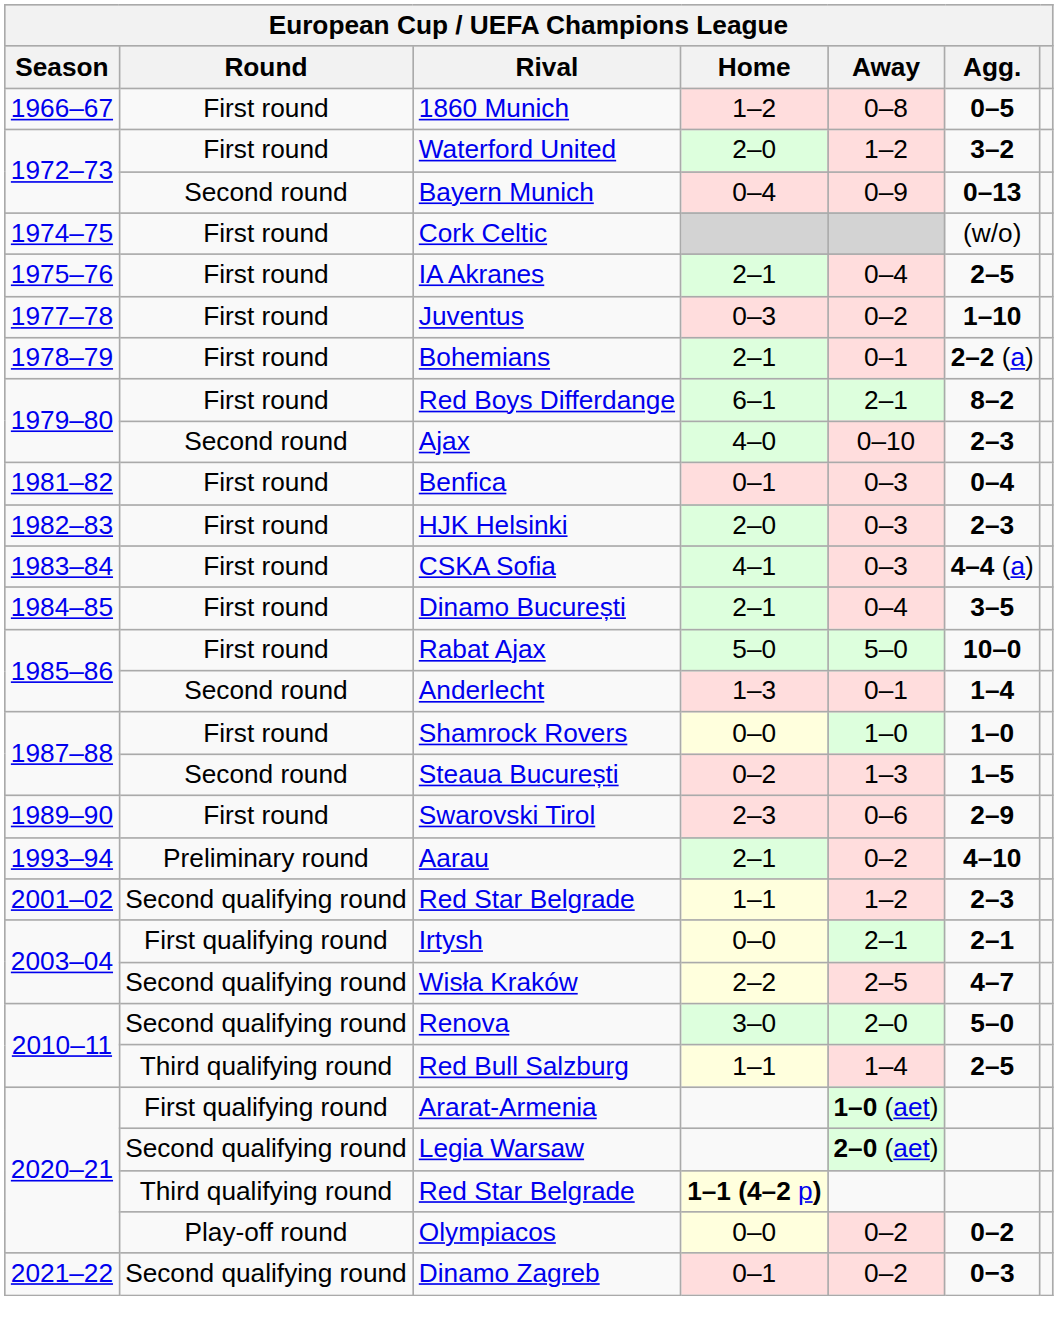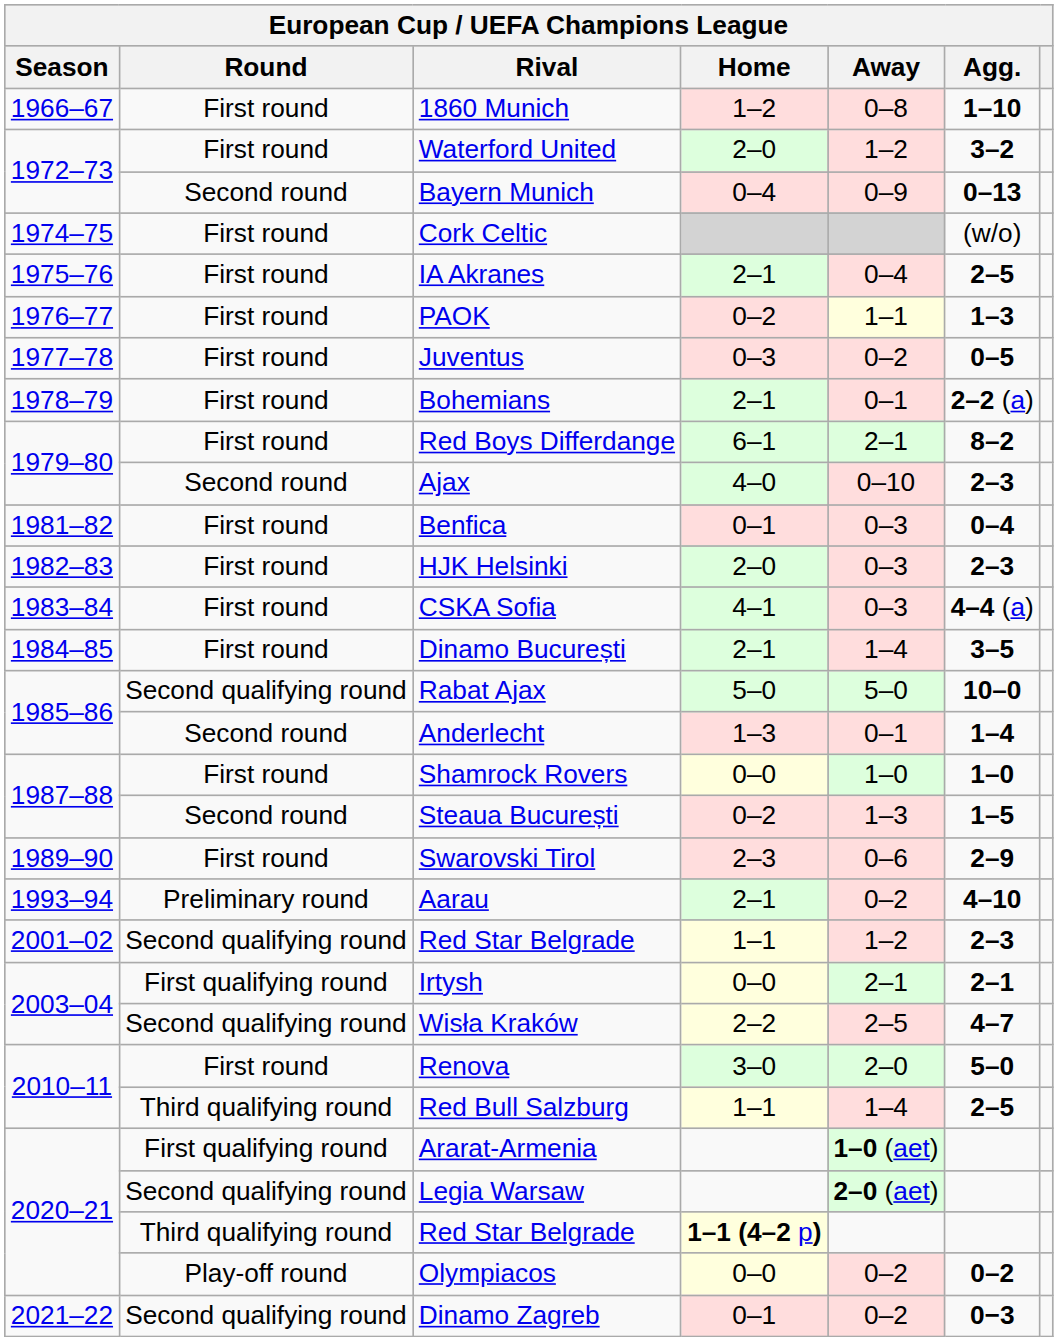1860 Munich | Agg.: 0–5 -> 1–10
+ row: 1976–77 | First round | PAOK | 0–2 | 1–1 | 1–3
Juventus | Agg.: 1–10 -> 0–5
Dinamo București | Away: 0–4 -> 1–4
Rabat Ajax | Round: First round -> Second qualifying round
Renova | Round: Second qualifying round -> First round
